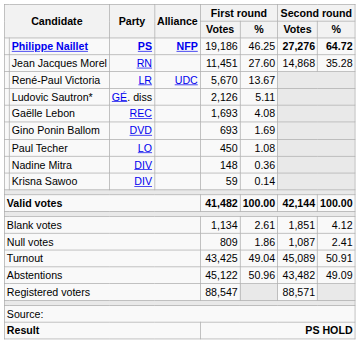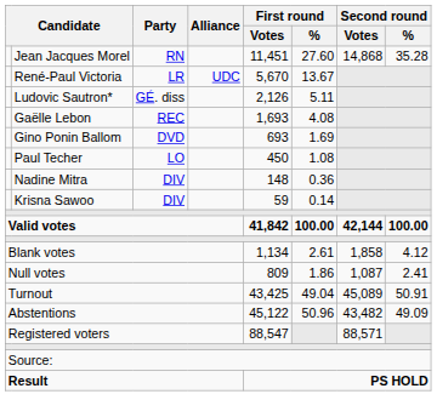- row: Philippe Naillet | PS | NFP | 19,186 | 46.25 | 27,276 | 64.72
Valid votes | First round / Votes: 41,482 -> 41,842
Blank votes | Second round / Votes: 1,851 -> 1,858
